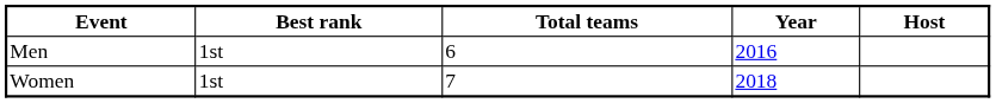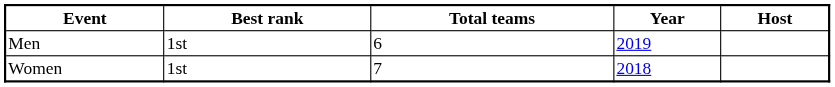Men | Year: 2016 -> 2019
